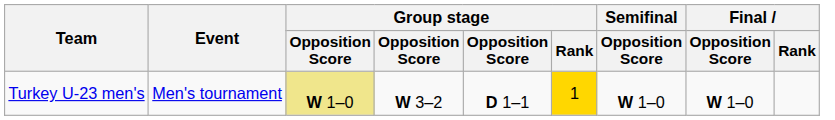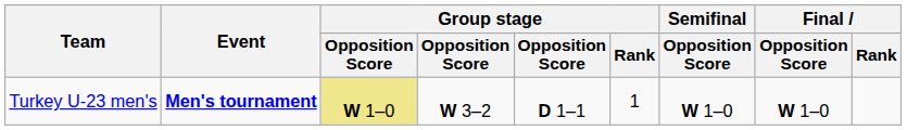Turkey U-23 men's | Event: normal -> bold
Turkey U-23 men's | Group stage / Rank: gold background -> no background
